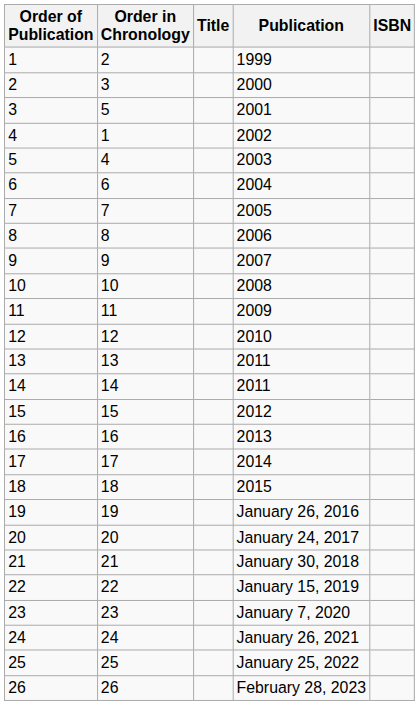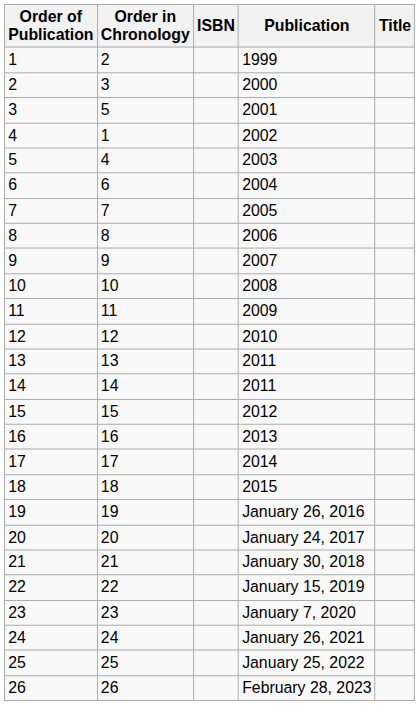columns swapped: Title <-> ISBN
